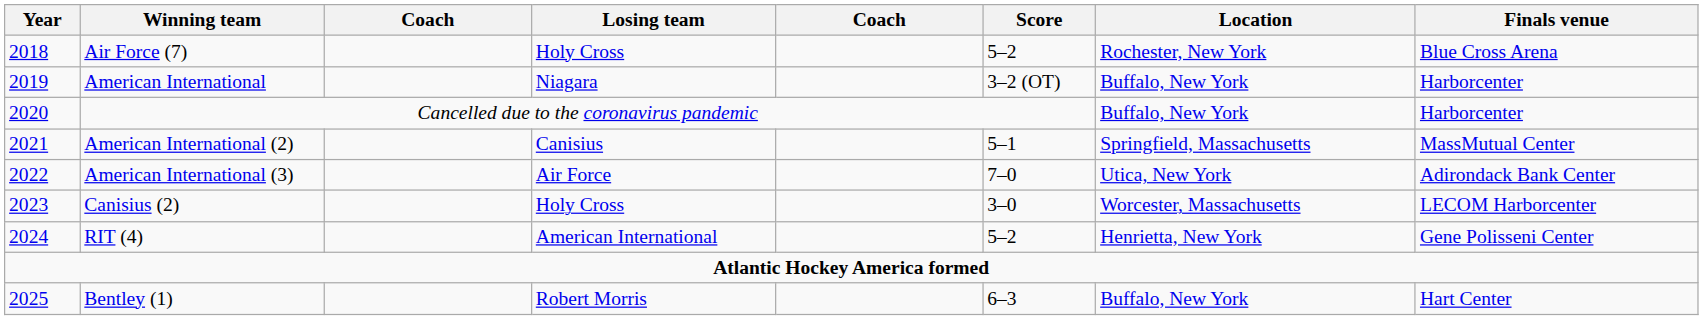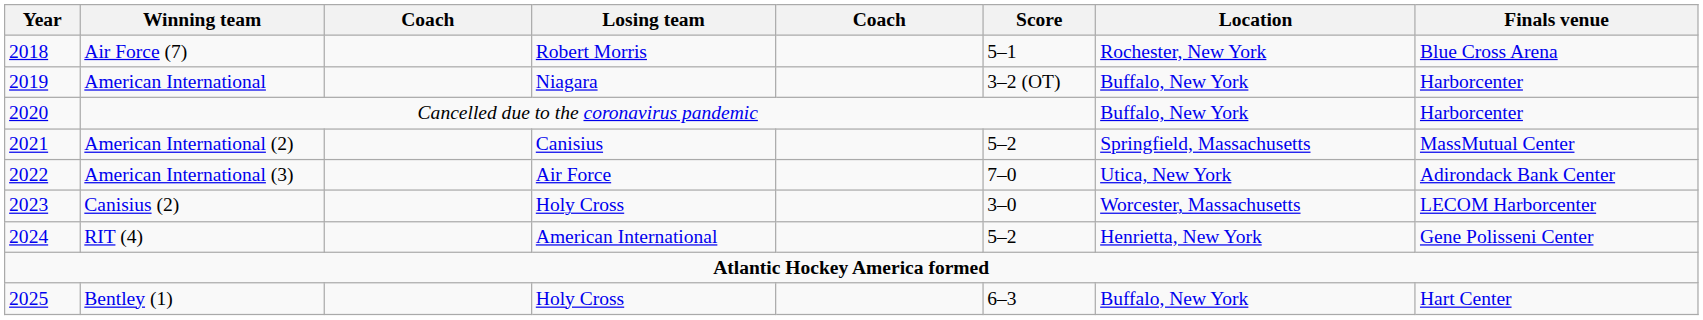Air Force (7) | Losing team: Holy Cross -> Robert Morris
Air Force (7) | Score: 5–2 -> 5–1
American International (2) | Score: 5–1 -> 5–2
Bentley (1) | Losing team: Robert Morris -> Holy Cross
